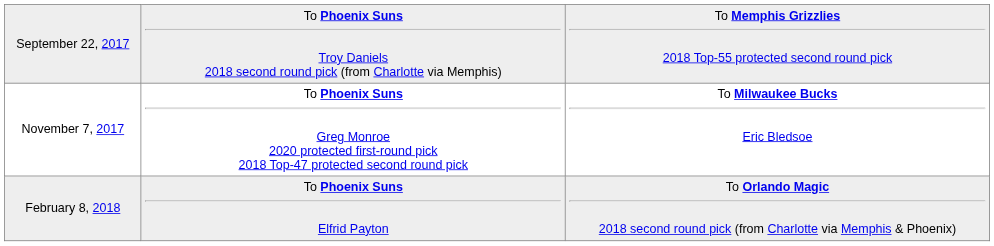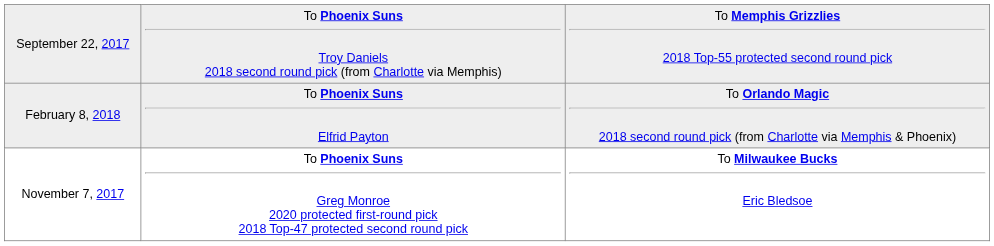rows swapped: November 7, 2017 <-> February 8, 2018
